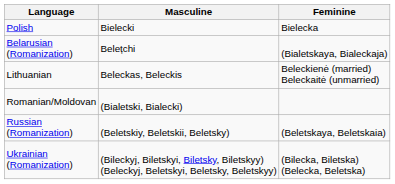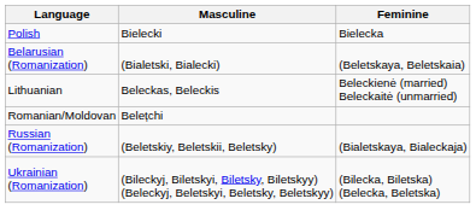Belarusian (Romanization) | Masculine: Belețchi -> (Bialetski, Bialecki)
Belarusian (Romanization) | Feminine: (Bialetskaya, Bialeckaja) -> (Beletskaya, Beletskaia)
Romanian/Moldovan | Masculine: (Bialetski, Bialecki) -> Belețchi
Russian (Romanization) | Feminine: (Beletskaya, Beletskaia) -> (Bialetskaya, Bialeckaja)
